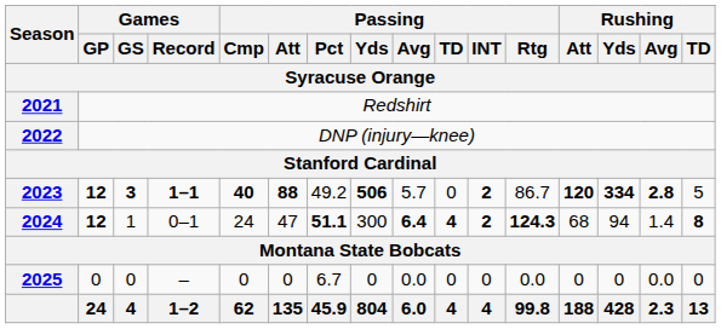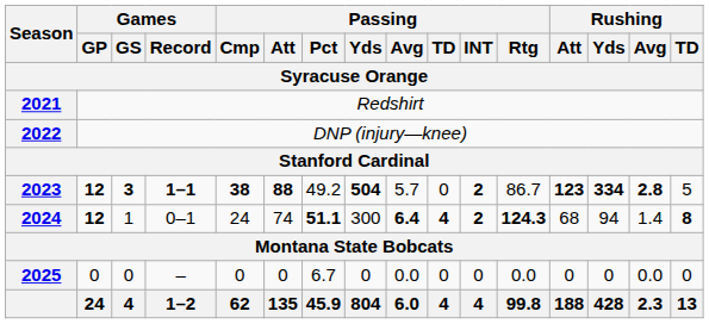2023 | Passing / Cmp / Syracuse Orange: 40 -> 38
2023 | Passing / Yds / Syracuse Orange: 506 -> 504
2023 | Rushing / Att / Syracuse Orange: 120 -> 123
2024 | Passing / Att / Syracuse Orange: 47 -> 74
